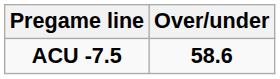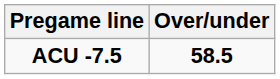ACU -7.5 | Over/under: 58.6 -> 58.5
